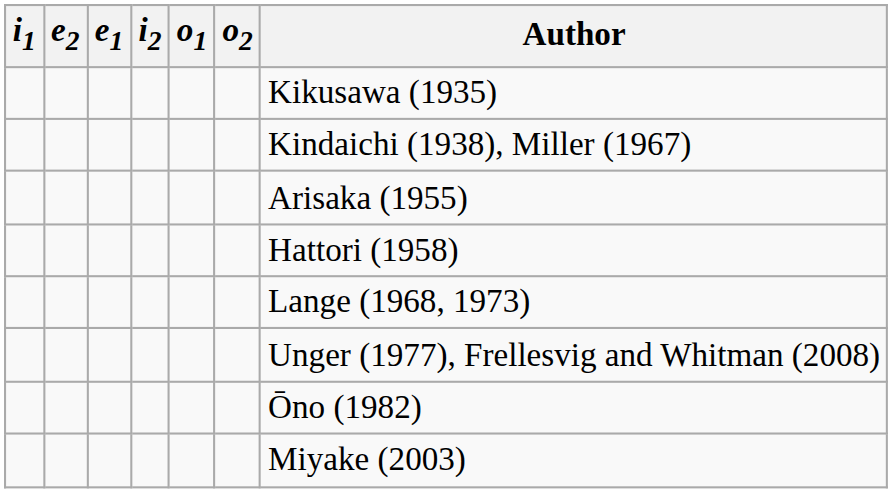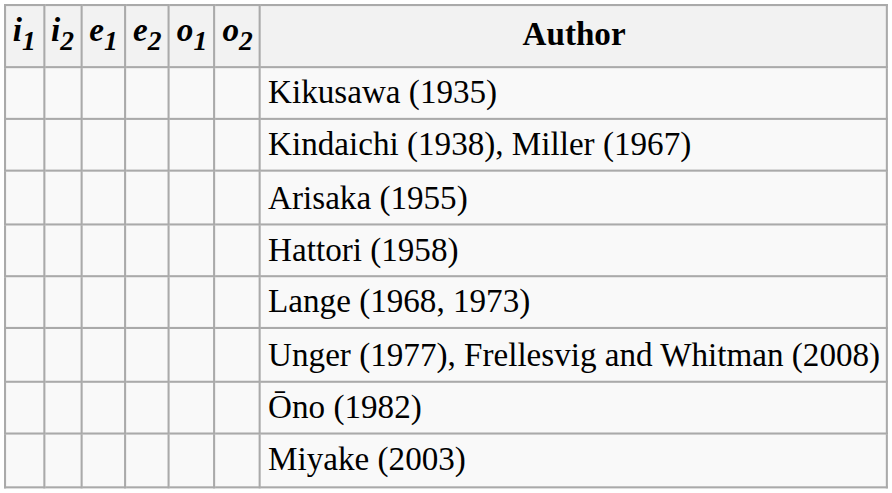columns swapped: i2 <-> e2
